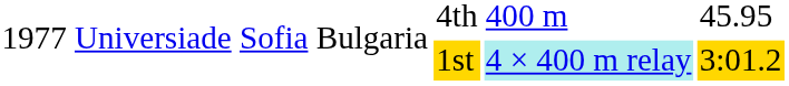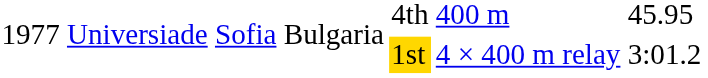row 2 | column 5: paleturquoise background -> no background
row 2 | column 6: gold background -> no background
